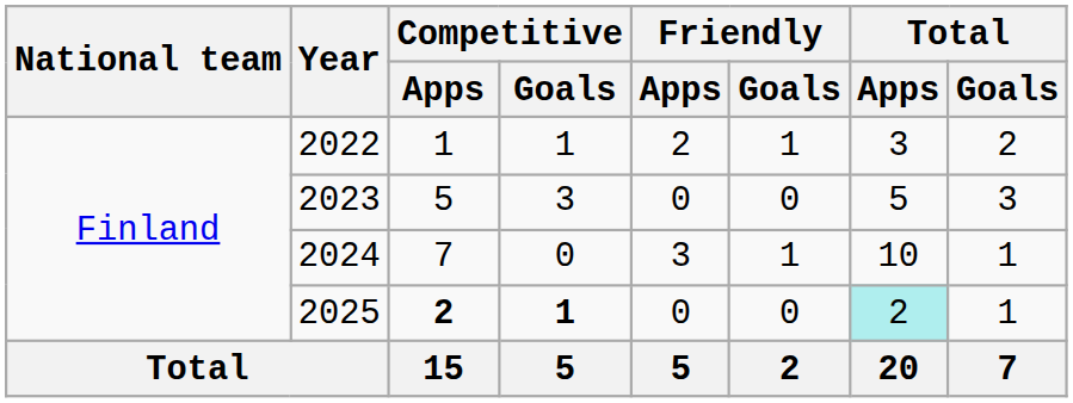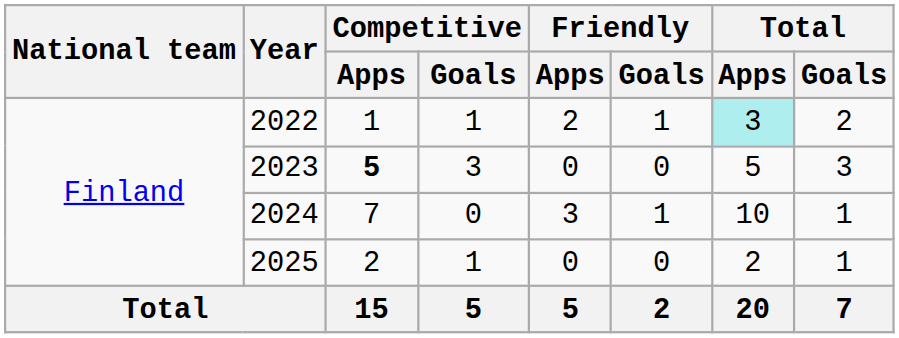2022 | Total / Apps: no background -> paleturquoise background
2023 | Competitive / Apps: normal -> bold
2025 | Competitive / Apps: bold -> normal
2025 | Competitive / Goals: bold -> normal
2025 | Total / Apps: paleturquoise background -> no background
